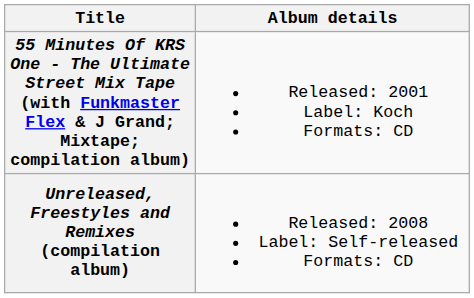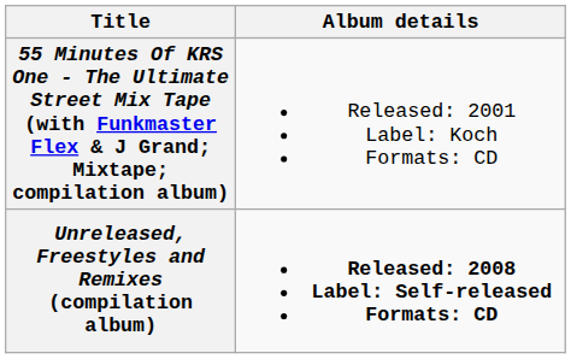Unreleased, Freestyles and Remixes (compilation album) | Album details: normal -> bold
